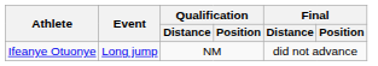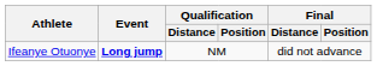Ifeanye Otuonye | Event: normal -> bold
